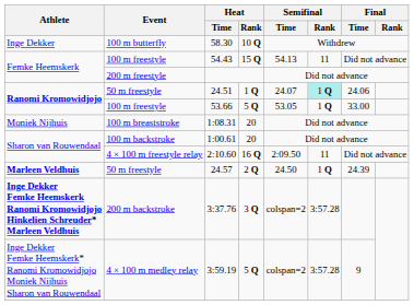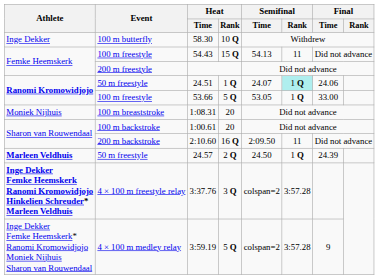2:10.60 | Event: 4 × 100 m freestyle relay -> 200 m backstroke
3:37.76 | Event: 200 m backstroke -> 4 × 100 m freestyle relay
